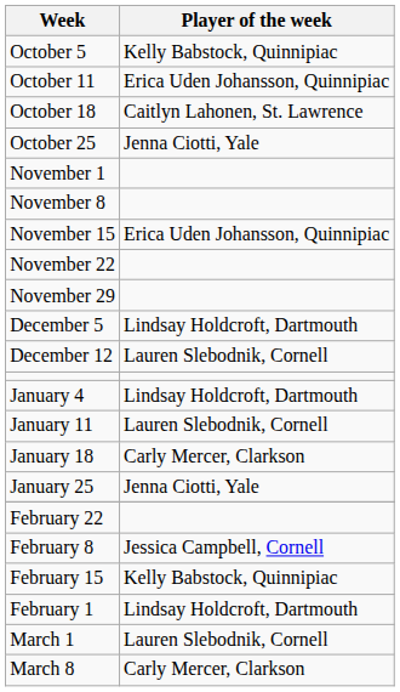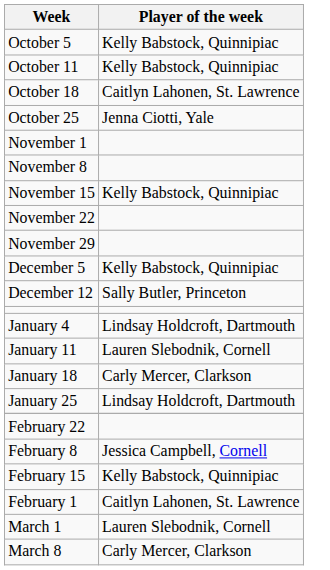row 3 | Player of the week: Erica Uden Johansson, Quinnipiac -> Kelly Babstock, Quinnipiac
row 8 | Player of the week: Erica Uden Johansson, Quinnipiac -> Kelly Babstock, Quinnipiac
row 11 | Player of the week: Lindsay Holdcroft, Dartmouth -> Kelly Babstock, Quinnipiac
row 12 | Player of the week: Lauren Slebodnik, Cornell -> Sally Butler, Princeton
row 17 | Player of the week: Jenna Ciotti, Yale -> Lindsay Holdcroft, Dartmouth
row 21 | Player of the week: Lindsay Holdcroft, Dartmouth -> Caitlyn Lahonen, St. Lawrence
